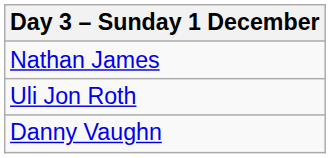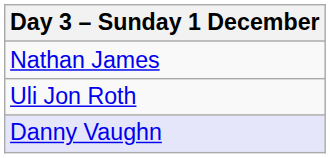row 4 | column 1: no background -> lavender background
